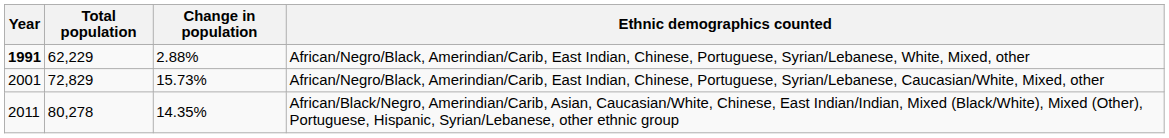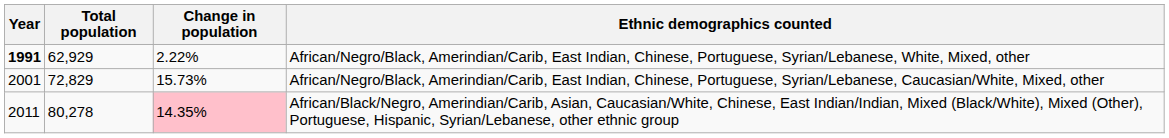row 2 | Total population: 62,229 -> 62,929
row 2 | Change in population: 2.88% -> 2.22%
row 4 | Change in population: no background -> pink background
